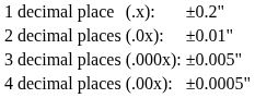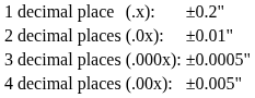3 decimal places | column 3: ±0.005" -> ±0.0005"
4 decimal places | column 3: ±0.0005" -> ±0.005"
